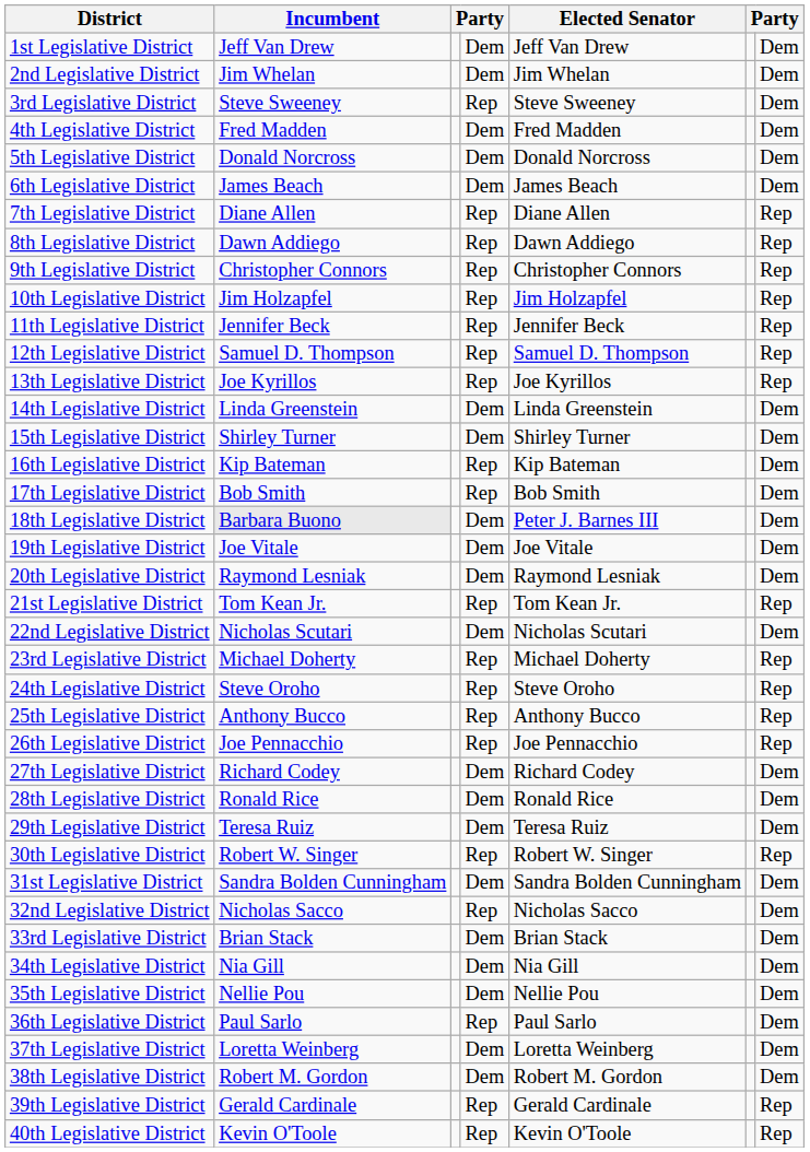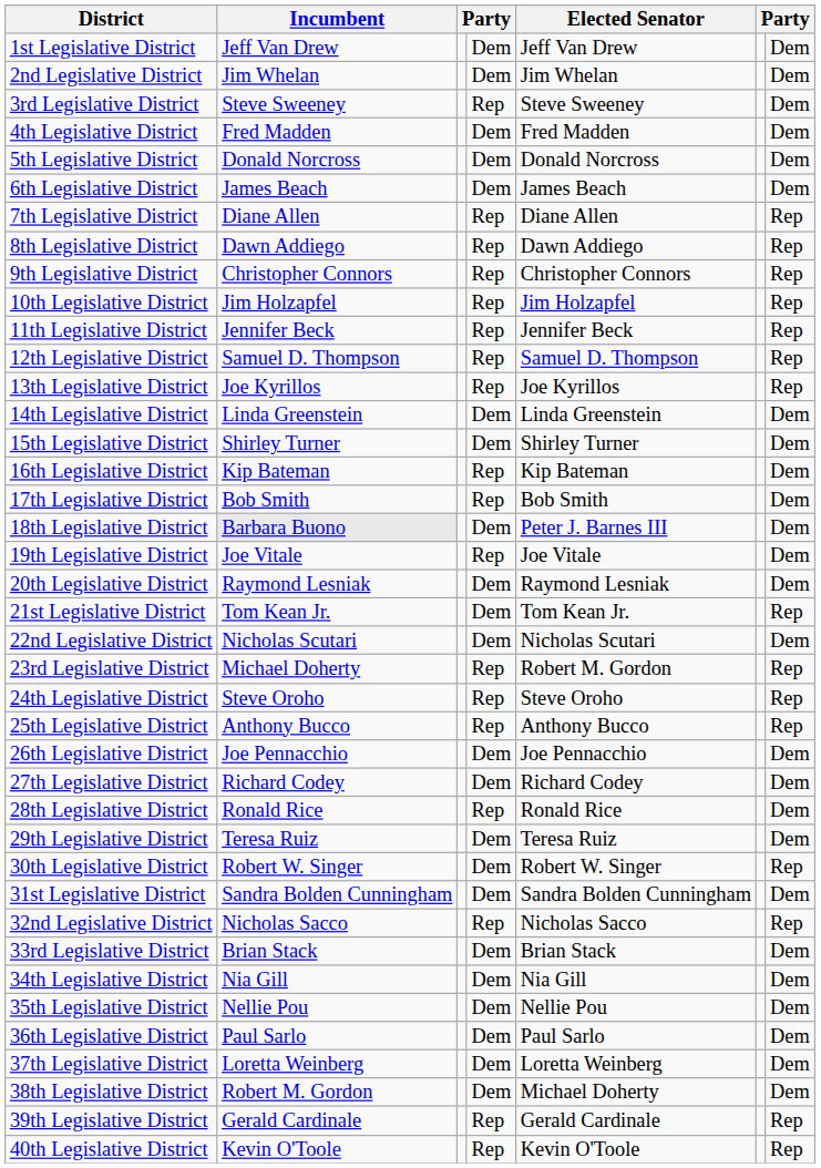19th Legislative District | column 4: Dem -> Rep
21st Legislative District | column 4: Rep -> Dem
23rd Legislative District | Elected Senator: Michael Doherty -> Robert M. Gordon
26th Legislative District | column 4: Rep -> Dem
26th Legislative District | column 7: Rep -> Dem
28th Legislative District | column 4: Dem -> Rep
30th Legislative District | column 4: Rep -> Dem
32nd Legislative District | column 7: Dem -> Rep
36th Legislative District | column 4: Rep -> Dem
38th Legislative District | Elected Senator: Robert M. Gordon -> Michael Doherty
